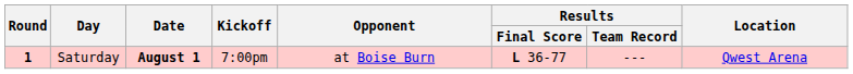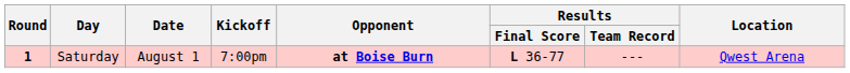Saturday | Date: bold -> normal
Saturday | Opponent: normal -> bold
